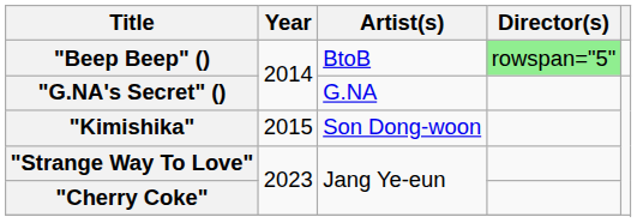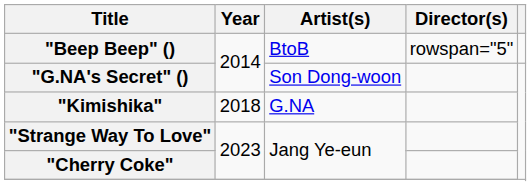"Beep Beep" () | Director(s): lightgreen background -> no background
"G.NA's Secret" () | Artist(s): G.NA -> Son Dong-woon
"Kimishika" | Year: 2015 -> 2018
"Kimishika" | Artist(s): Son Dong-woon -> G.NA
